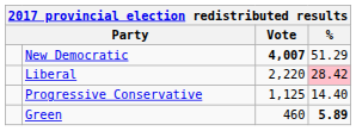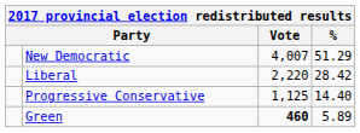New Democratic | Vote: bold -> normal
Liberal | %: pink background -> no background
Green | Vote: normal -> bold
Green | %: bold -> normal
